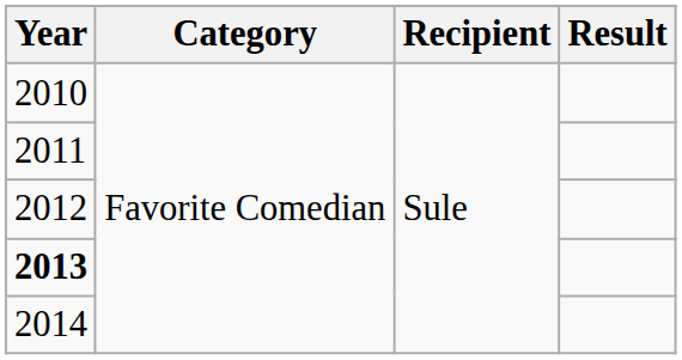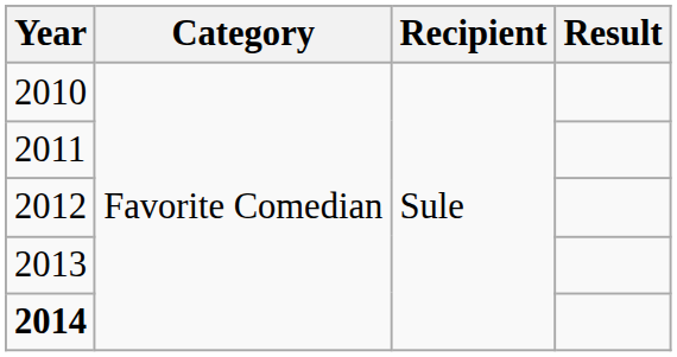2013 | Year: bold -> normal
2014 | Year: normal -> bold
